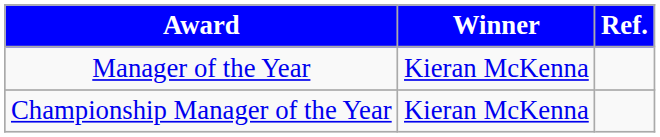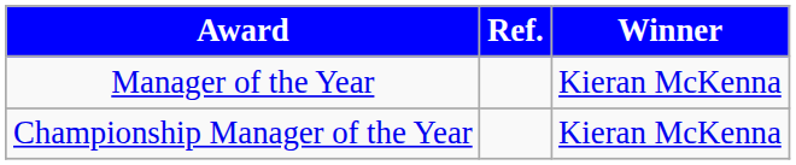columns swapped: Winner <-> Ref.
